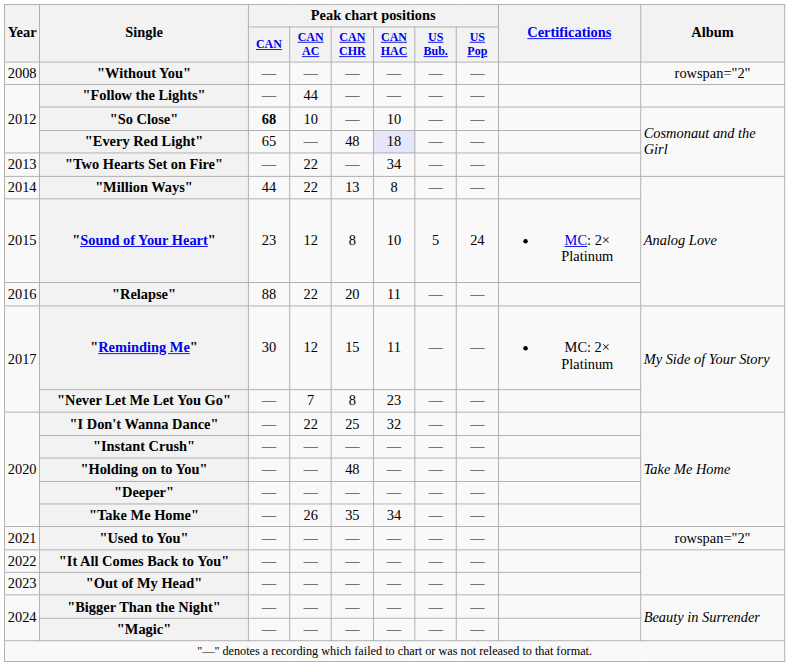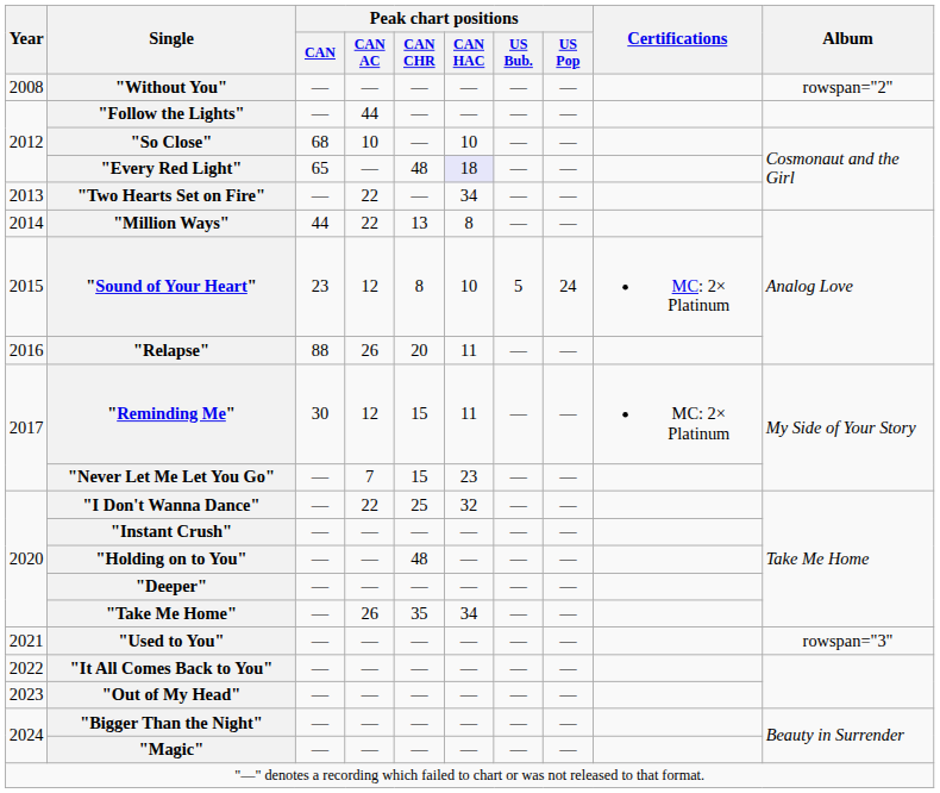"So Close" | Peak chart positions / CAN: bold -> normal
"Relapse" | Peak chart positions / CAN AC: 22 -> 26
"Never Let Me Let You Go" | Peak chart positions / CAN CHR: 8 -> 15
"Used to You" | Album: rowspan="2" -> rowspan="3"
